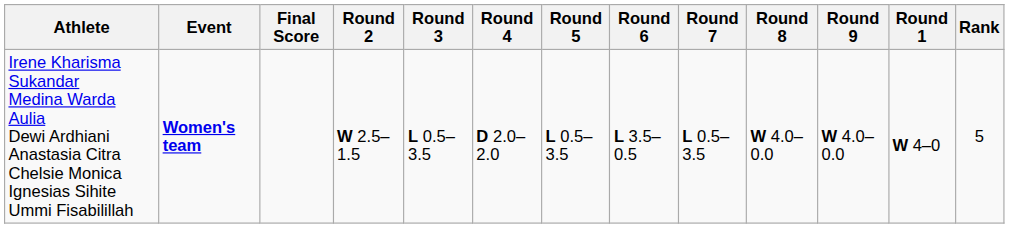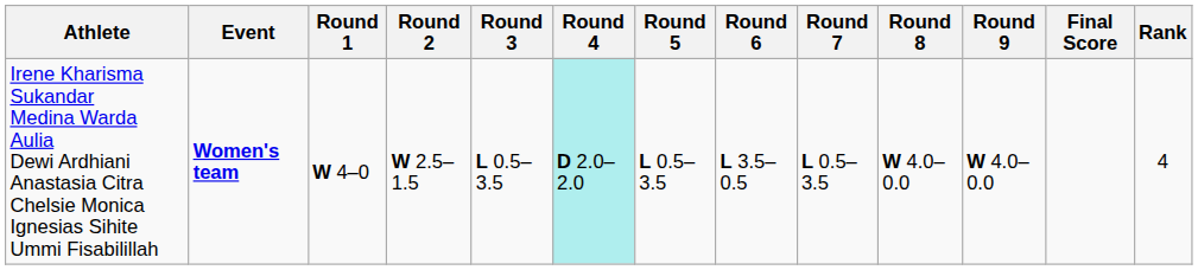columns swapped: Round 1 <-> Final Score
row 2 | Round 4: no background -> paleturquoise background
row 2 | Rank: 5 -> 4
